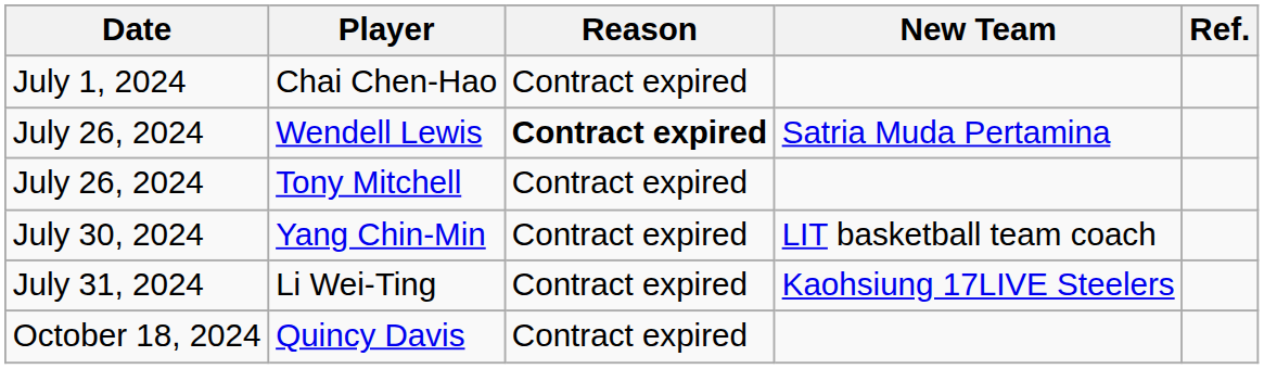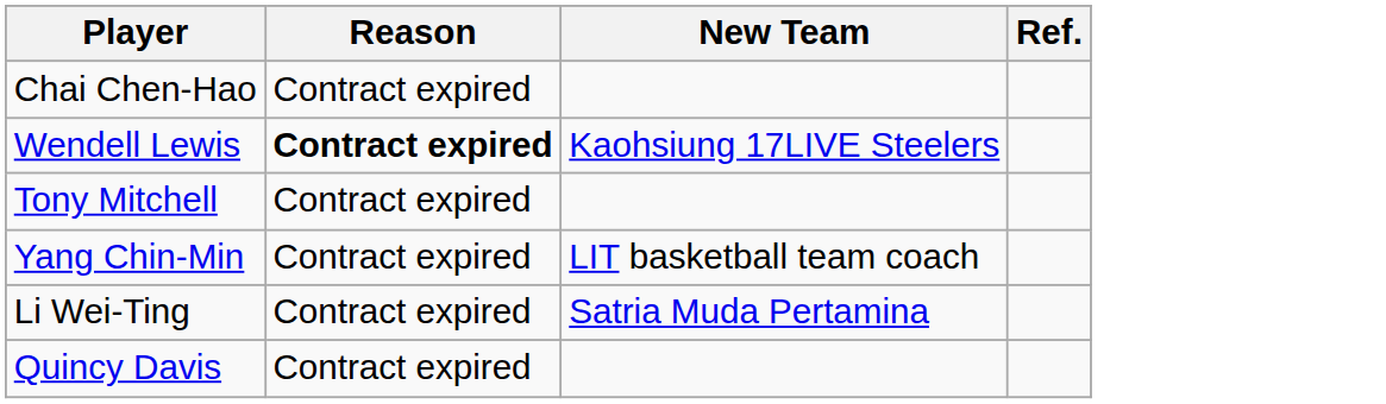- column: Date | July 1, 2024 | July 26, 2024 | July 26, 2024 | July 30, 2024 | July 31, 2024 | October 18, 2024
Wendell Lewis | New Team: Satria Muda Pertamina -> Kaohsiung 17LIVE Steelers
Li Wei-Ting | New Team: Kaohsiung 17LIVE Steelers -> Satria Muda Pertamina
